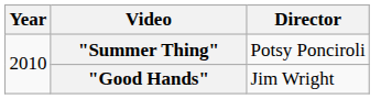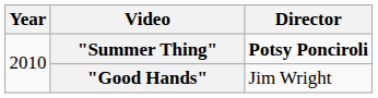"Summer Thing" | Director: normal -> bold
